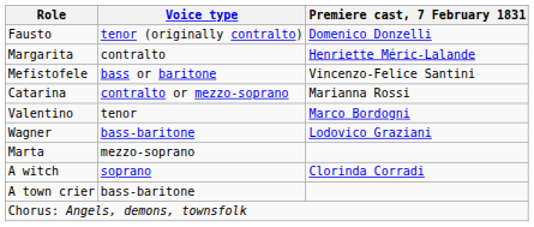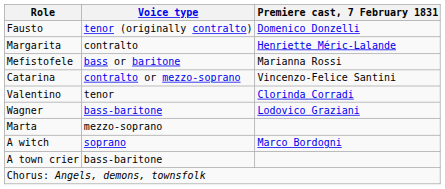Mefistofele | Premiere cast, 7 February 1831: Vincenzo-Felice Santini -> Marianna Rossi
Catarina | Premiere cast, 7 February 1831: Marianna Rossi -> Vincenzo-Felice Santini
Valentino | Premiere cast, 7 February 1831: Marco Bordogni -> Clorinda Corradi
A witch | Premiere cast, 7 February 1831: Clorinda Corradi -> Marco Bordogni
